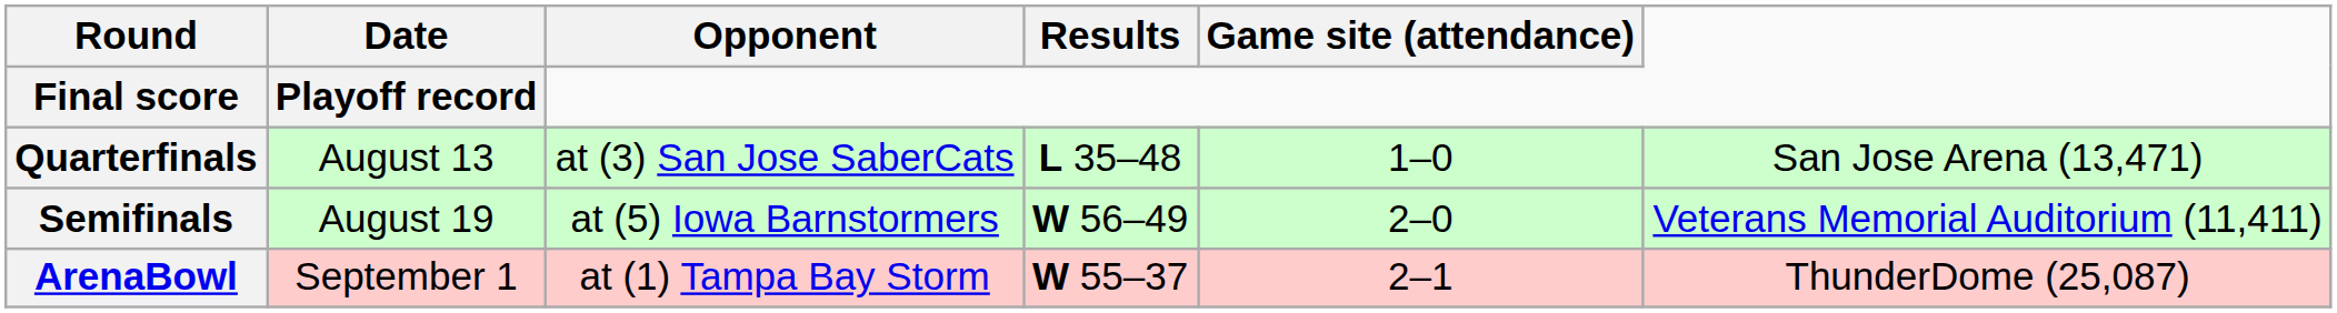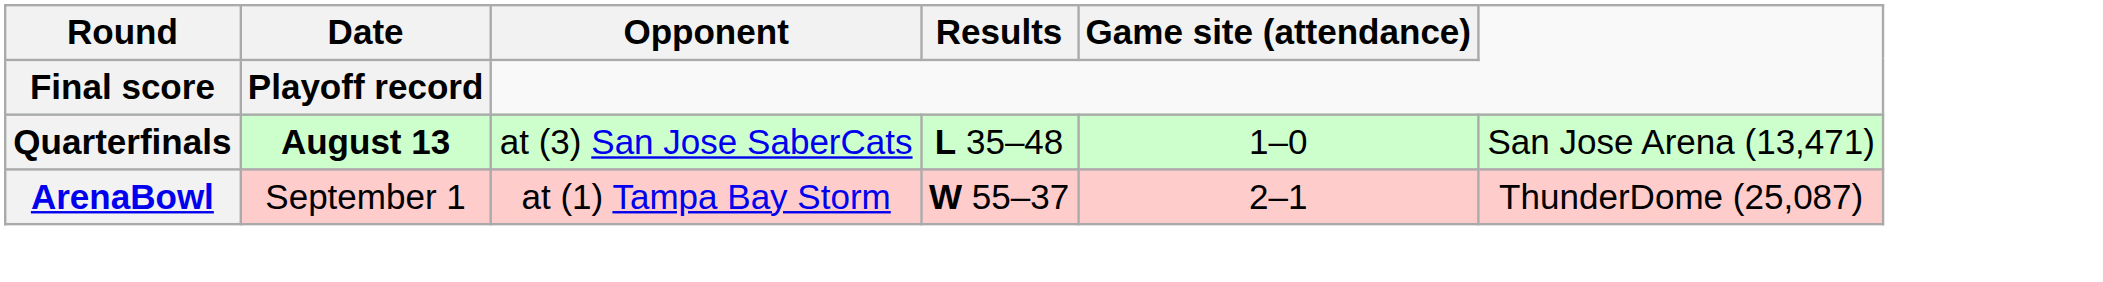Quarterfinals | Date / Playoff record: normal -> bold
- row: Semifinals | August 19 | at (5) Iowa Barnstormers | W 56–49 | 2–0 | Veterans Memorial Auditorium (11,411)
